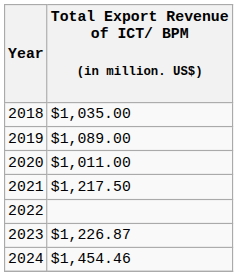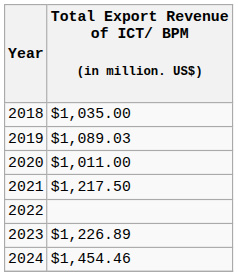2019 | Total Export Revenue of ICT/ BPM (in million. US$): $1,089.00 -> $1,089.03
2023 | Total Export Revenue of ICT/ BPM (in million. US$): $1,226.87 -> $1,226.89
